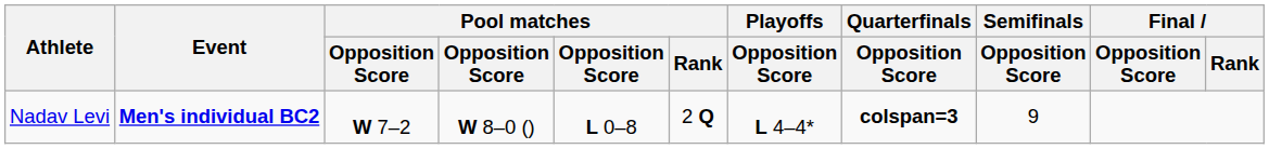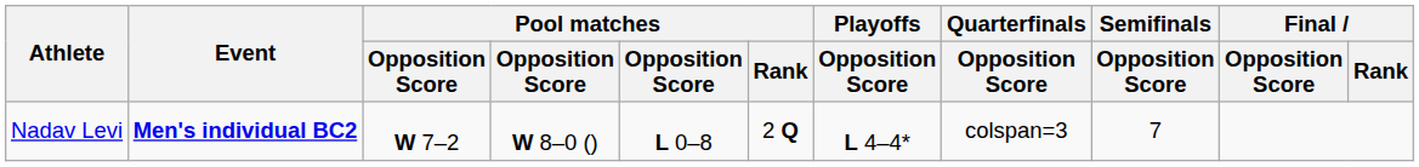Nadav Levi | Quarterfinals / Opposition Score: bold -> normal
Nadav Levi | Semifinals / Opposition Score: 9 -> 7
